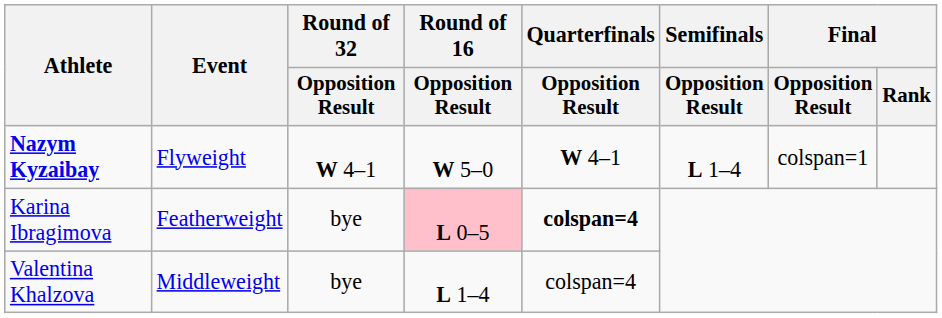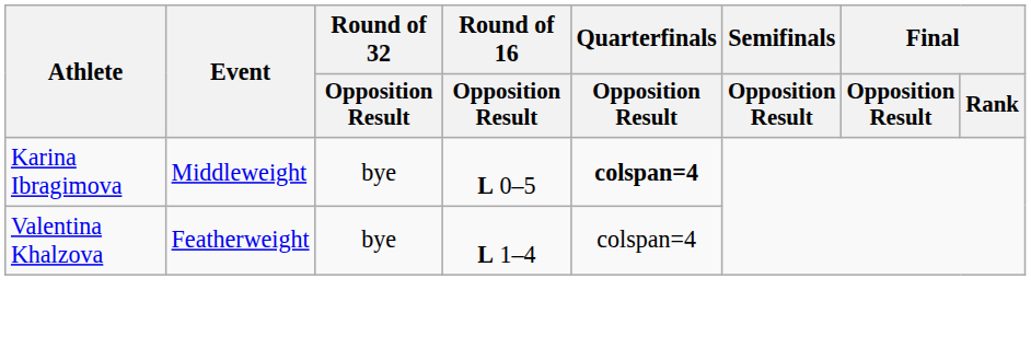- row: Nazym Kyzaibay | Flyweight | W 4–1 | W 5–0 | W 4–1 | L 1–4 | colspan=1
Karina Ibragimova | Event: Featherweight -> Middleweight
Karina Ibragimova | Round of 16 / Opposition Result: pink background -> no background
Valentina Khalzova | Event: Middleweight -> Featherweight
